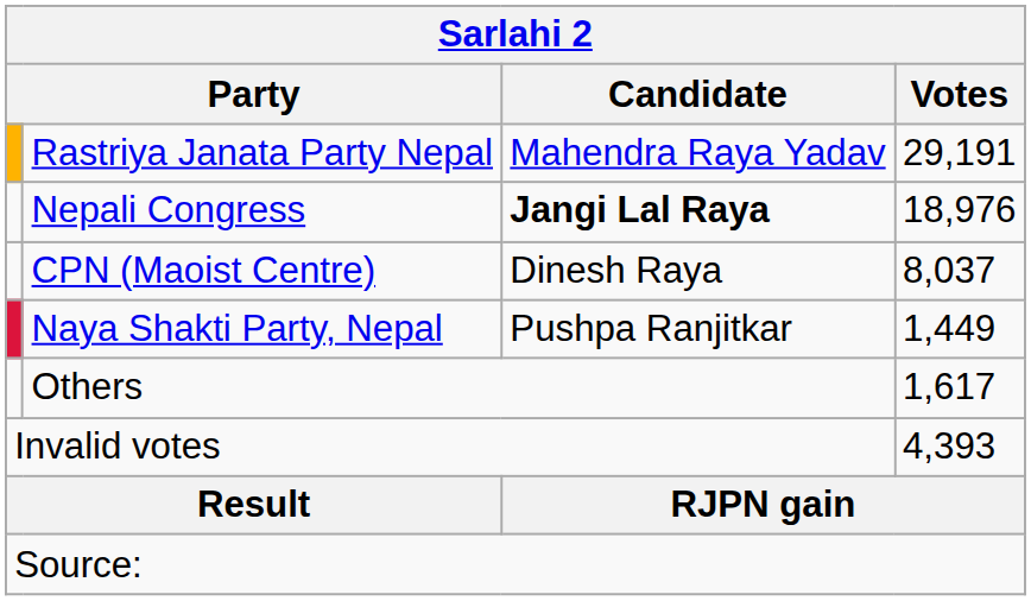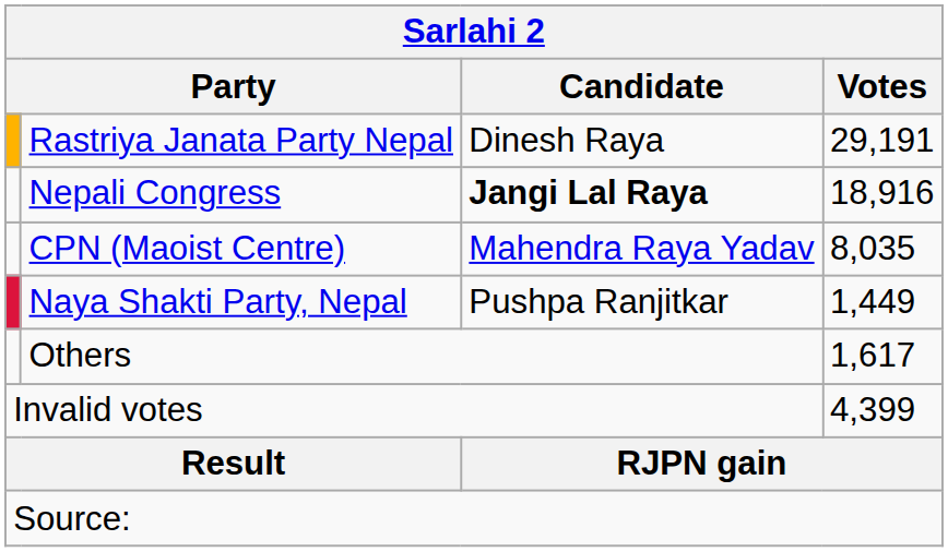Rastriya Janata Party Nepal | Candidate: Mahendra Raya Yadav -> Dinesh Raya
Nepali Congress | Votes: 18,976 -> 18,916
CPN (Maoist Centre) | Candidate: Dinesh Raya -> Mahendra Raya Yadav
CPN (Maoist Centre) | Votes: 8,037 -> 8,035
Invalid votes | Votes: 4,393 -> 4,399
